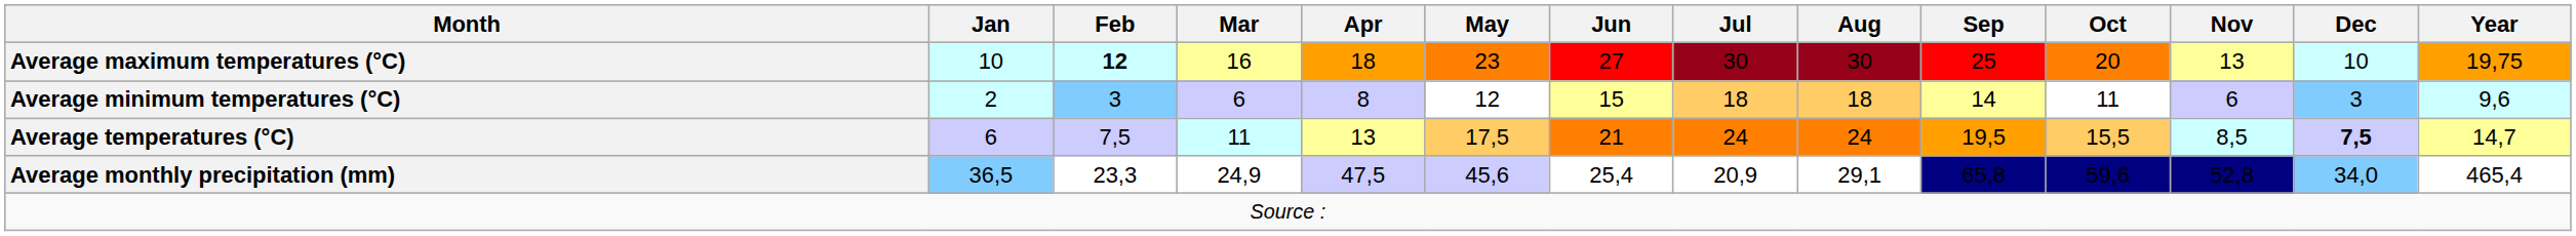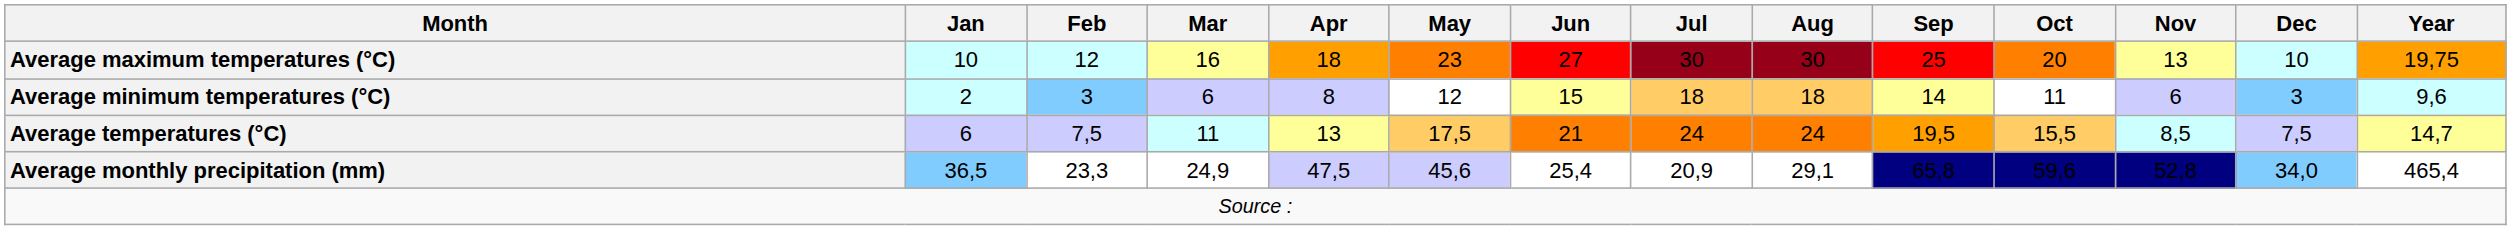Average maximum temperatures (°C) | Feb: bold -> normal
Average temperatures (°C) | Dec: bold -> normal
